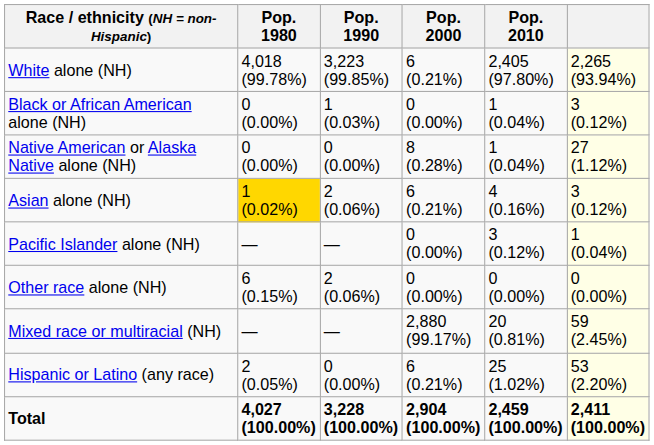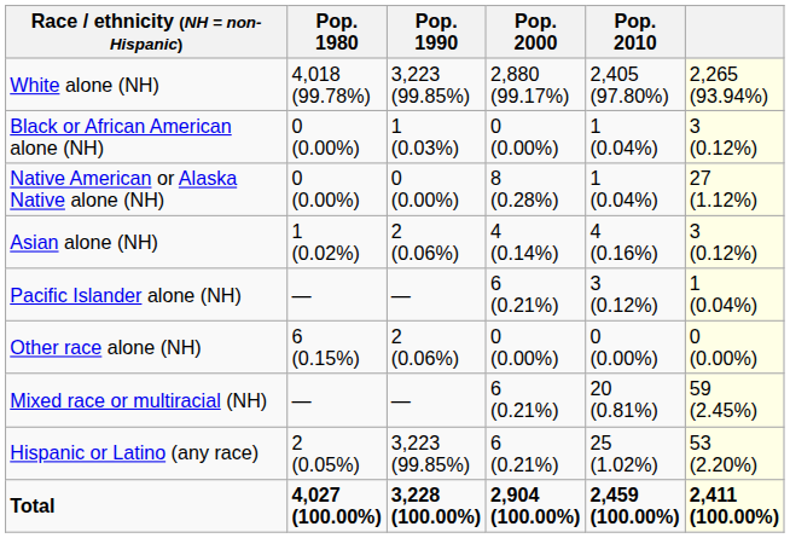White alone (NH) | Pop. 2000: 6 (0.21%) -> 2,880 (99.17%)
Asian alone (NH) | Pop. 1980: gold background -> no background
Asian alone (NH) | Pop. 2000: 6 (0.21%) -> 4 (0.14%)
Pacific Islander alone (NH) | Pop. 2000: 0 (0.00%) -> 6 (0.21%)
Mixed race or multiracial (NH) | Pop. 2000: 2,880 (99.17%) -> 6 (0.21%)
Hispanic or Latino (any race) | Pop. 1990: 0 (0.00%) -> 3,223 (99.85%)
